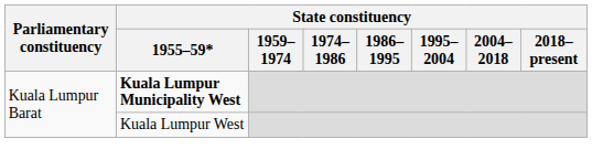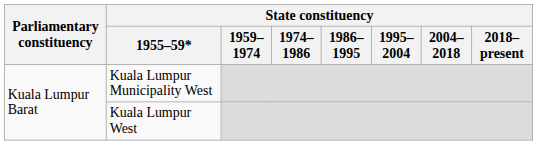Kuala Lumpur Municipality West | State constituency / 1955–59*: bold -> normal
